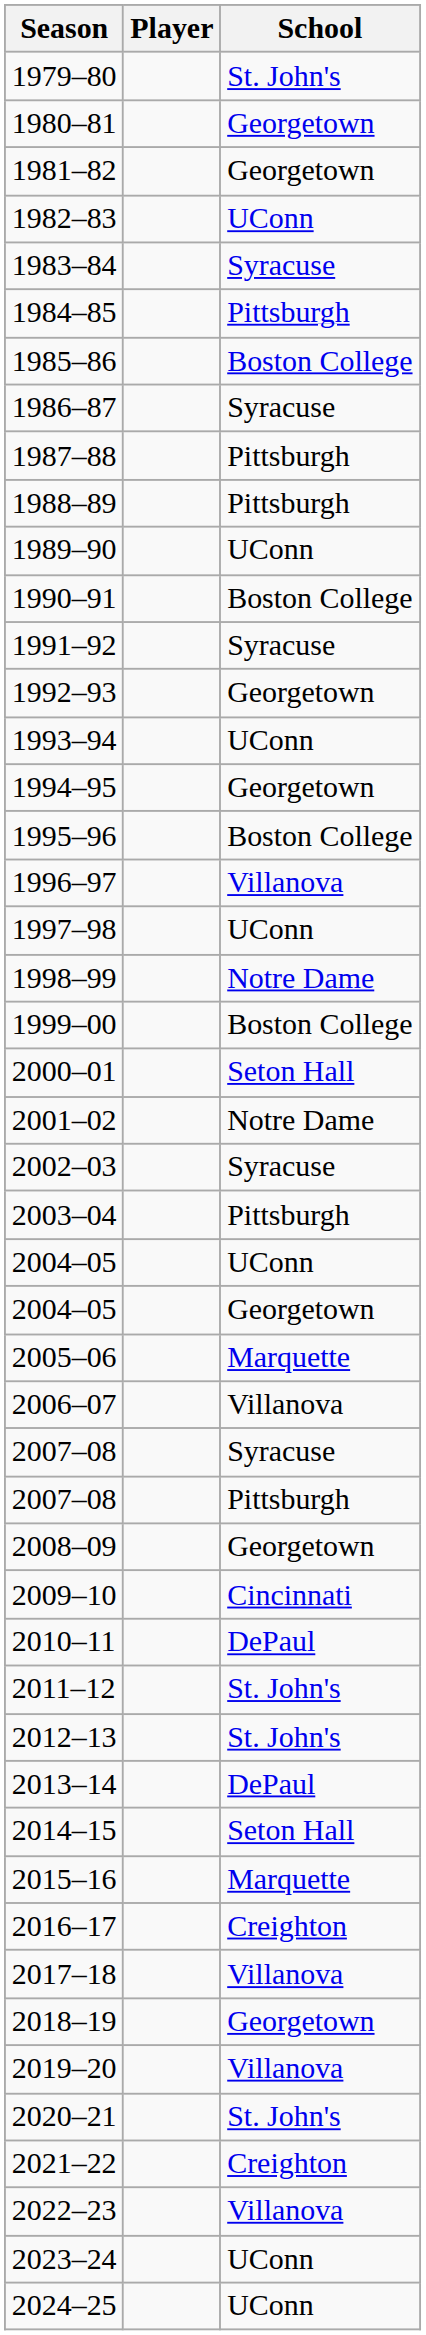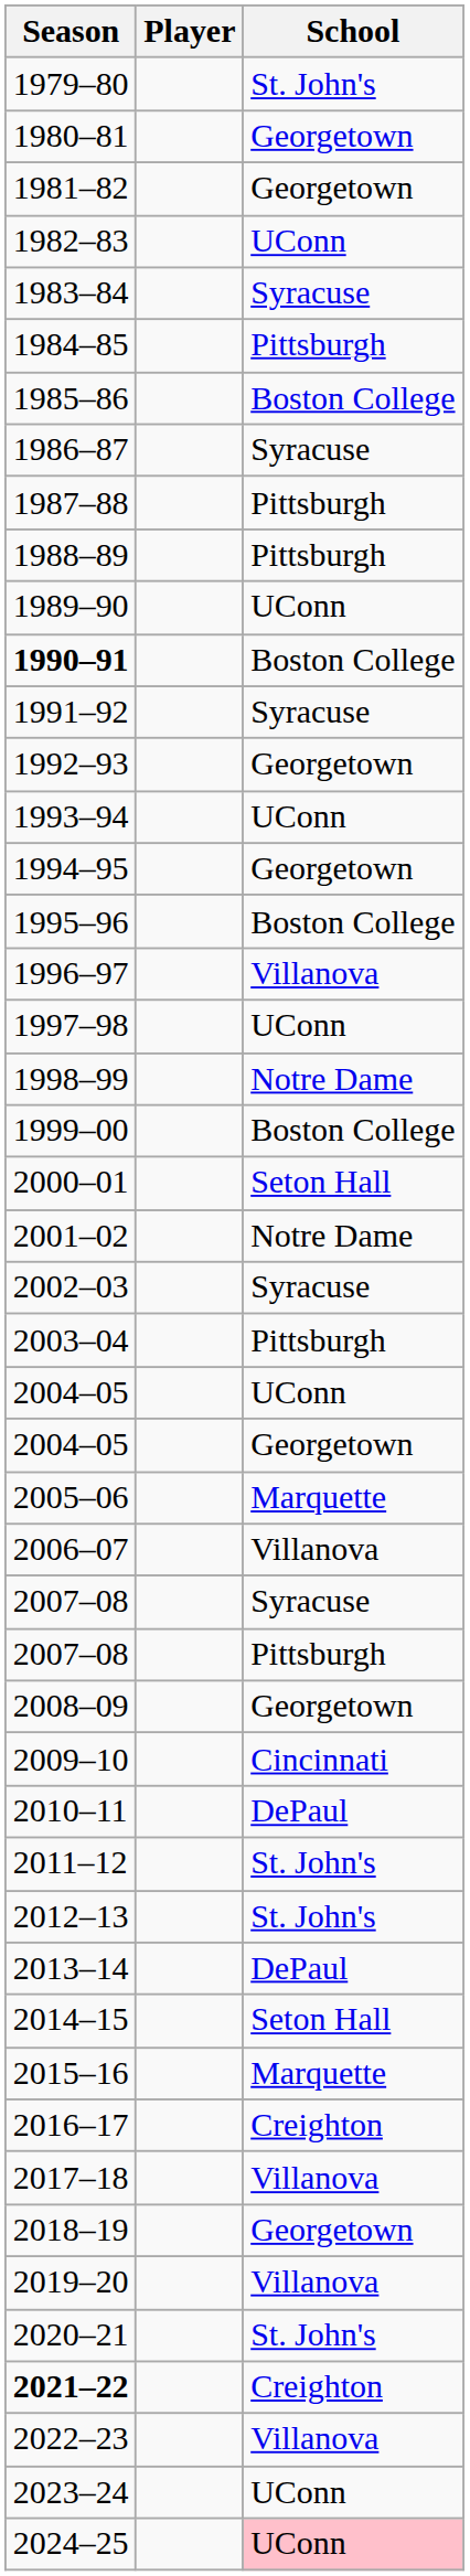1990–91 | Season: normal -> bold
2021–22 | Season: normal -> bold
2024–25 | School: no background -> pink background
